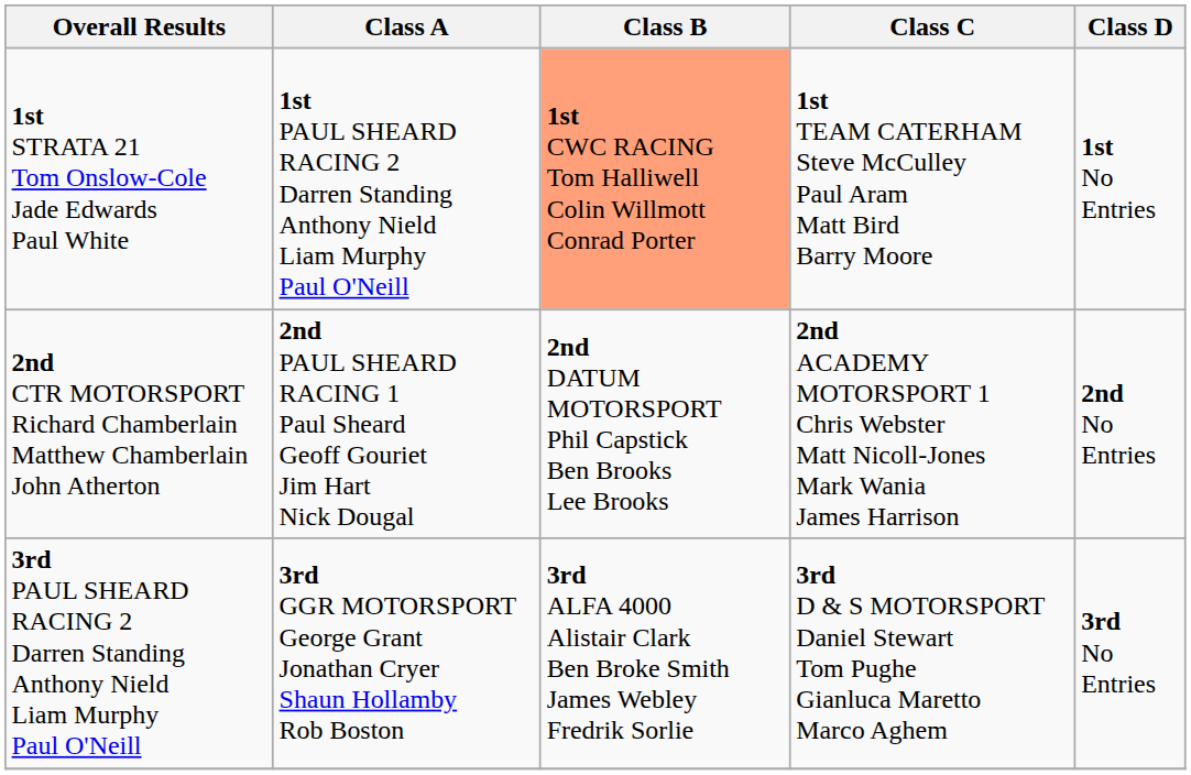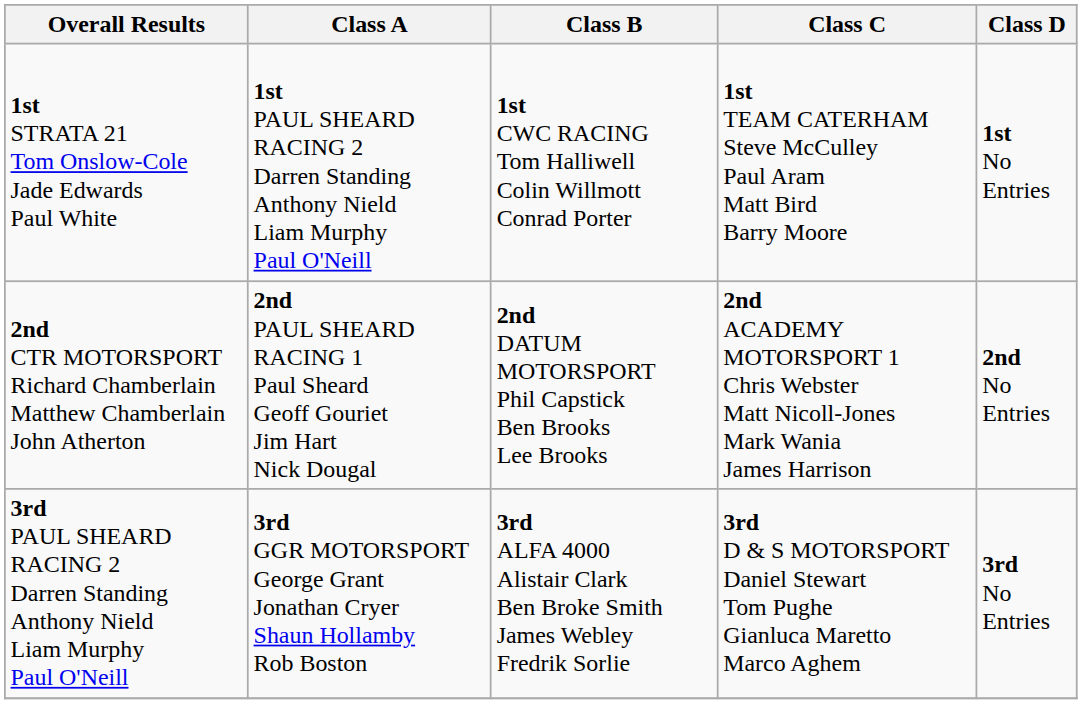1st STRATA 21 Tom Onslow-Cole Jade Edwards Paul White | Class B: lightsalmon background -> no background
